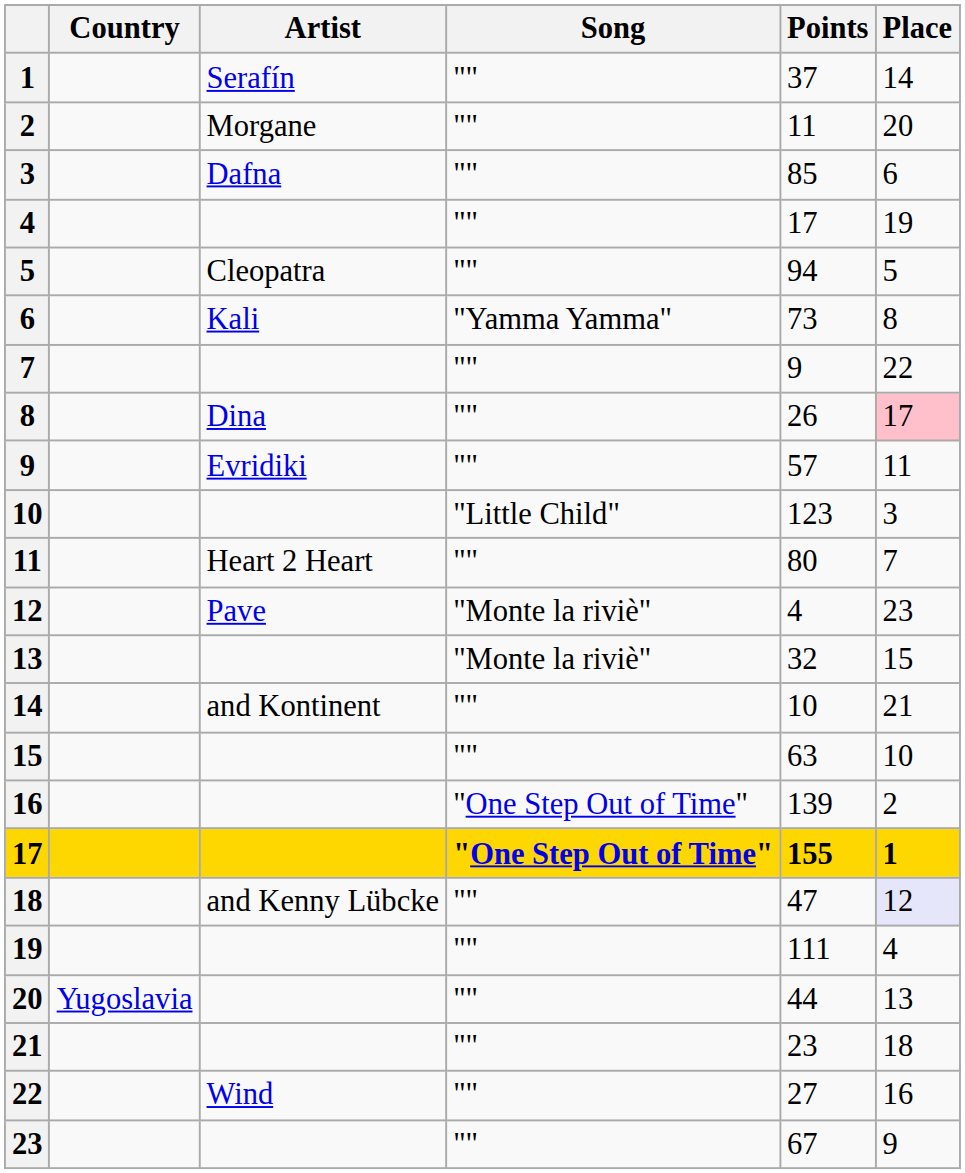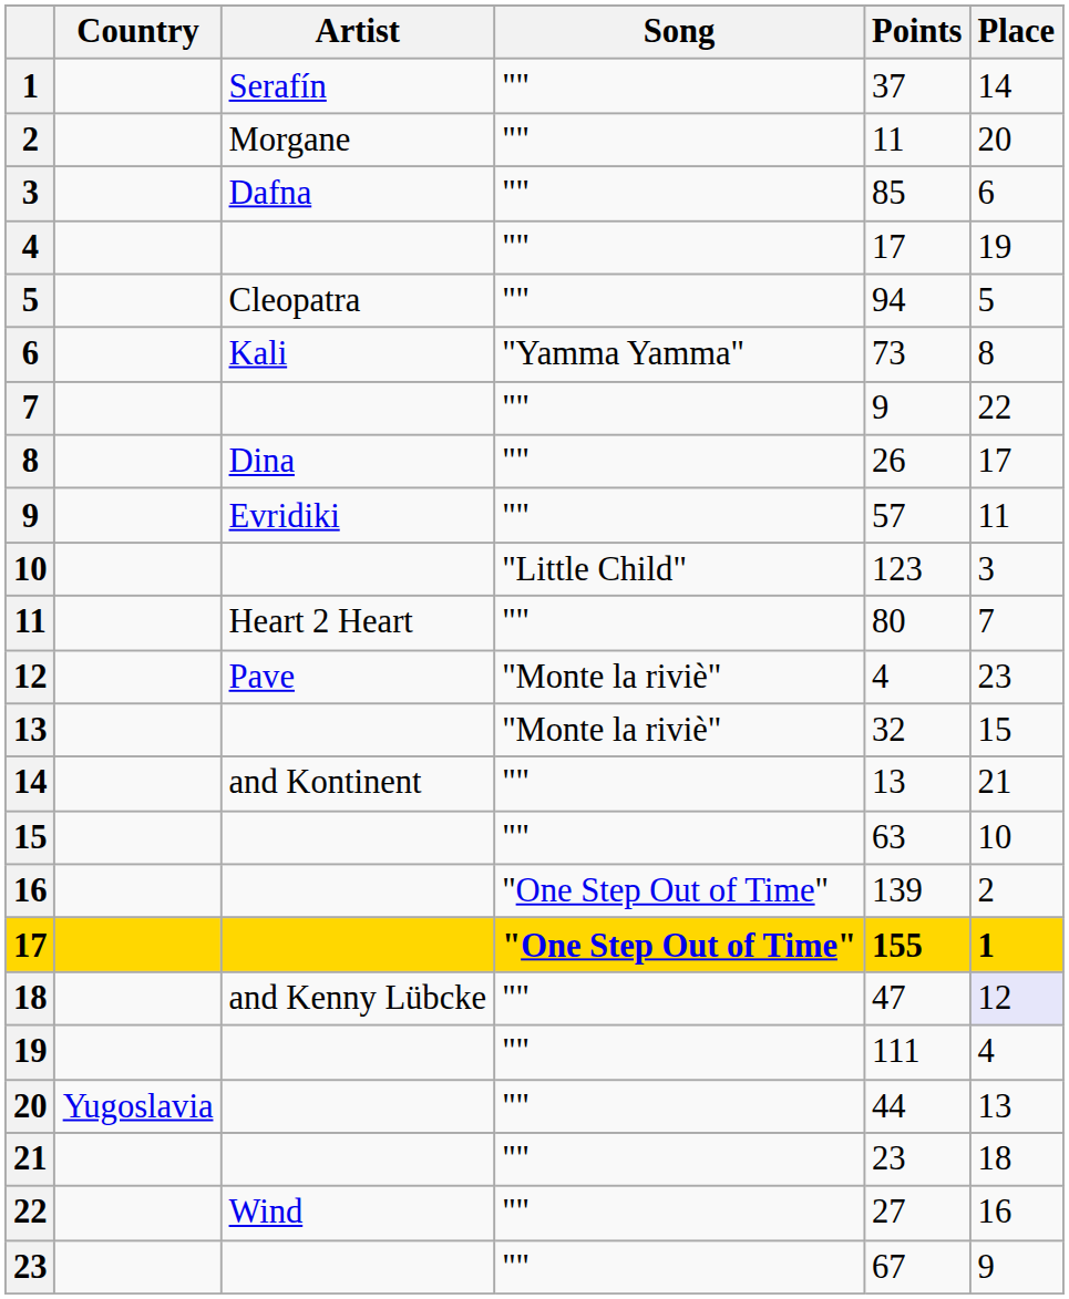row 9 | Place: pink background -> no background
row 15 | Points: 10 -> 13
